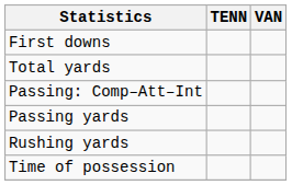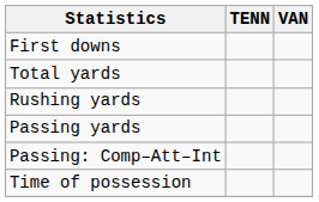rows swapped: Rushing yards <-> Passing: Comp–Att–Int
